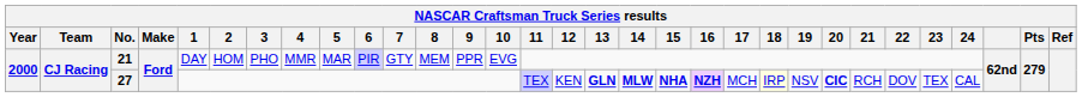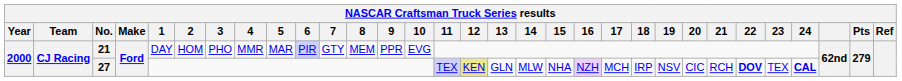27 | 12: no background -> khaki background
27 | 13: bold -> normal
27 | 14: bold -> normal
27 | 15: bold -> normal
27 | 16: bold -> normal
27 | 18: lightyellow background -> no background
27 | 20: bold -> normal
27 | 22: normal -> bold
27 | 24: normal -> bold
